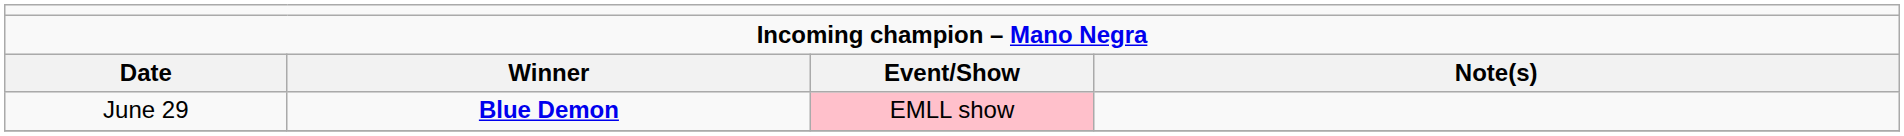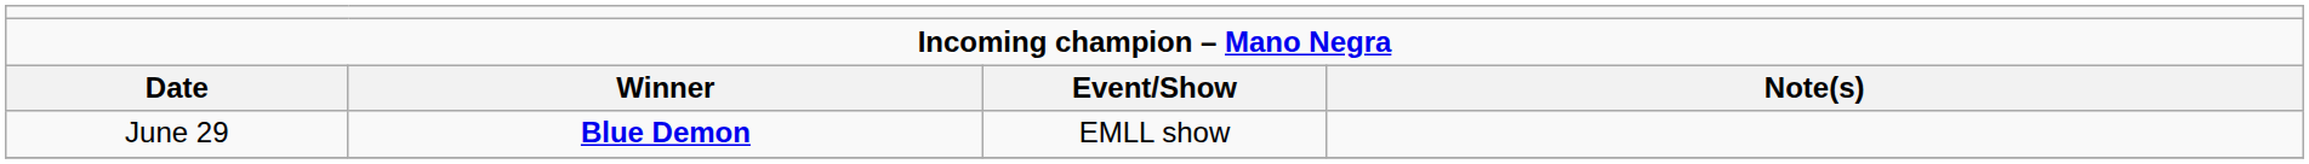June 29 | column 3: pink background -> no background
